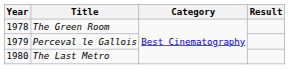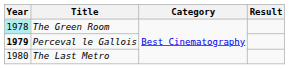The Green Room | Year: no background -> paleturquoise background
Perceval le Gallois | Year: normal -> bold
